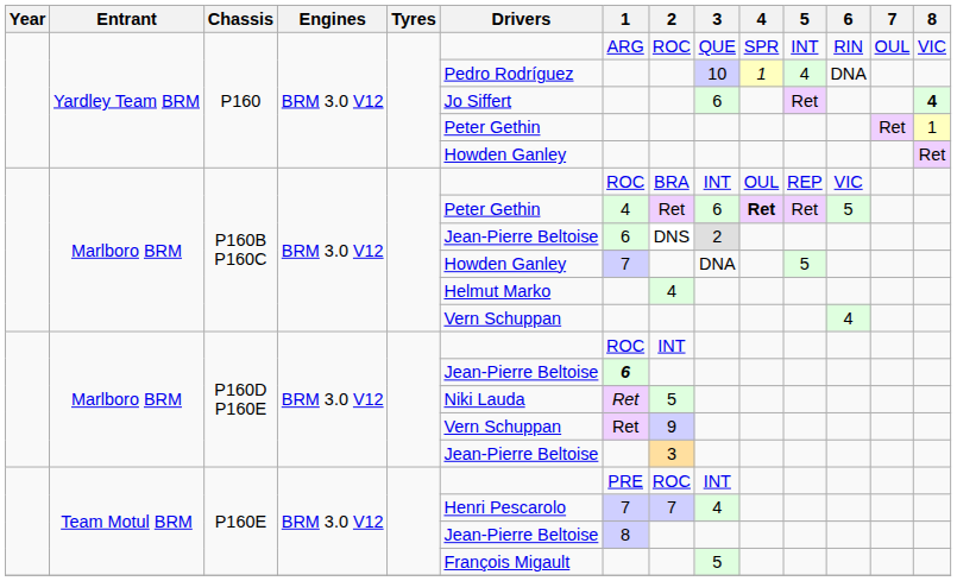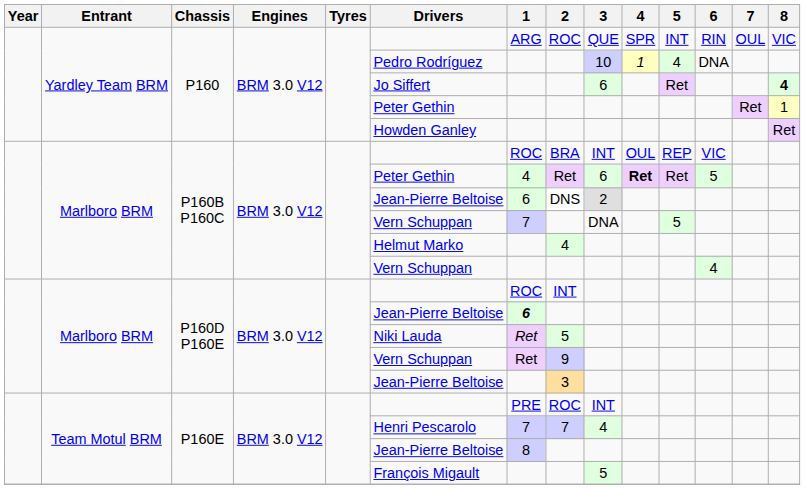row 10 | Drivers: Howden Ganley -> Vern Schuppan
